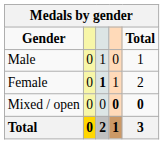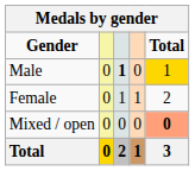Male | column 3: normal -> bold
Male | Total: no background -> gold background
Female | column 3: bold -> normal
Mixed / open | column 4: bold -> normal
Mixed / open | Total: no background -> lightsalmon background
